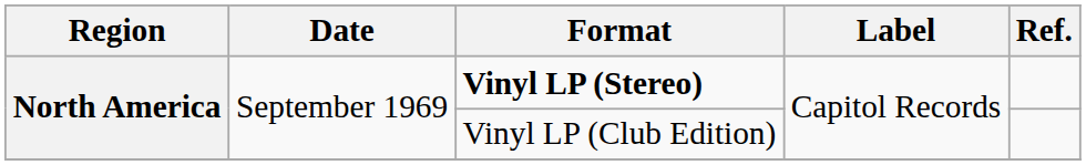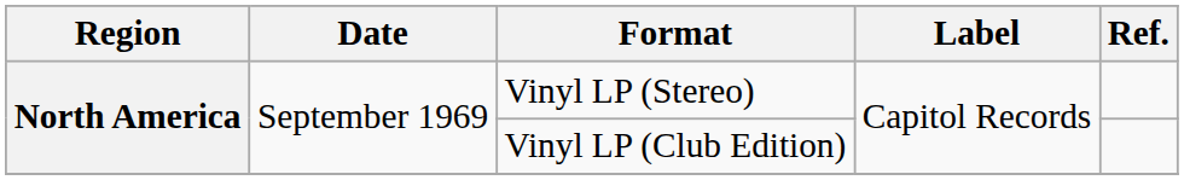Vinyl LP (Stereo) | Format: bold -> normal
